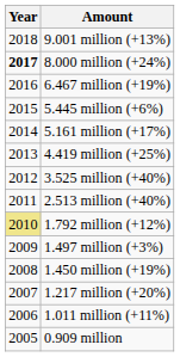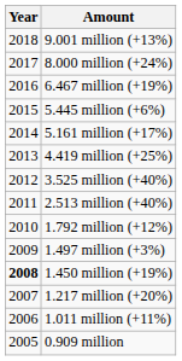8.000 million (+24%) | Year: bold -> normal
1.792 million (+12%) | Year: khaki background -> no background
1.450 million (+19%) | Year: normal -> bold
